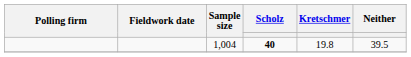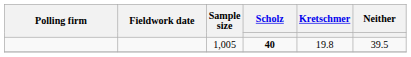row 3 | Sample size: 1,004 -> 1,005
